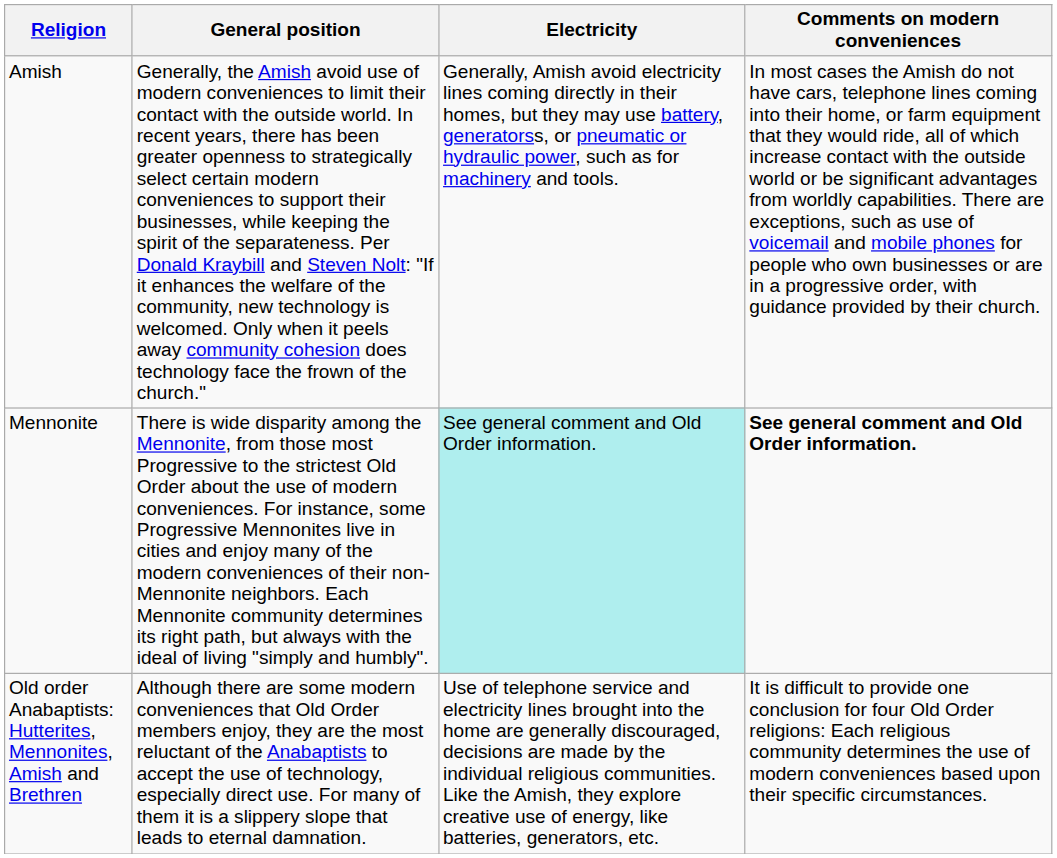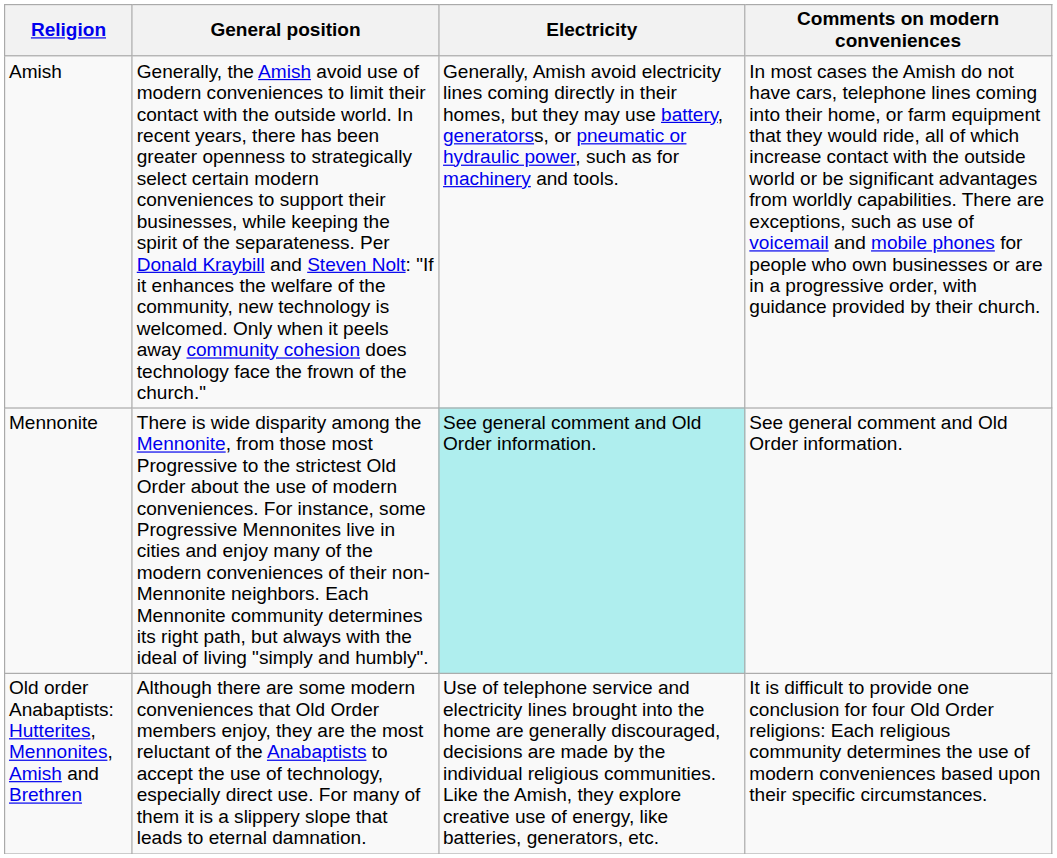Mennonite | Comments on modern conveniences: bold -> normal
